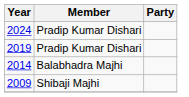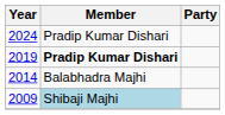2019 | Member: normal -> bold
2009 | Member: no background -> lightblue background
